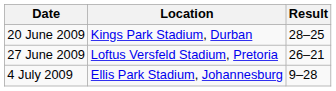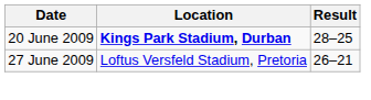20 June 2009 | Location: normal -> bold
- row: 4 July 2009 | Ellis Park Stadium, Johannesburg | 9–28
